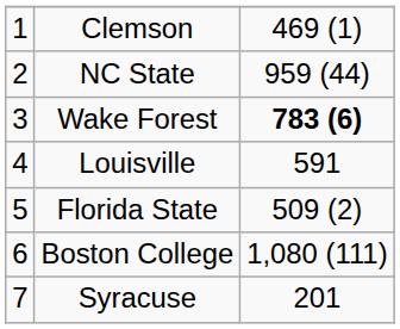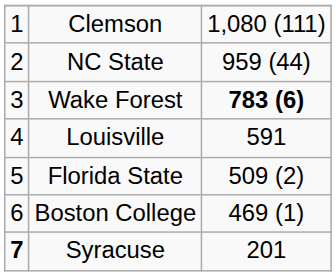Clemson | column 3: 469 (1) -> 1,080 (111)
Boston College | column 3: 1,080 (111) -> 469 (1)
Syracuse | column 1: normal -> bold
